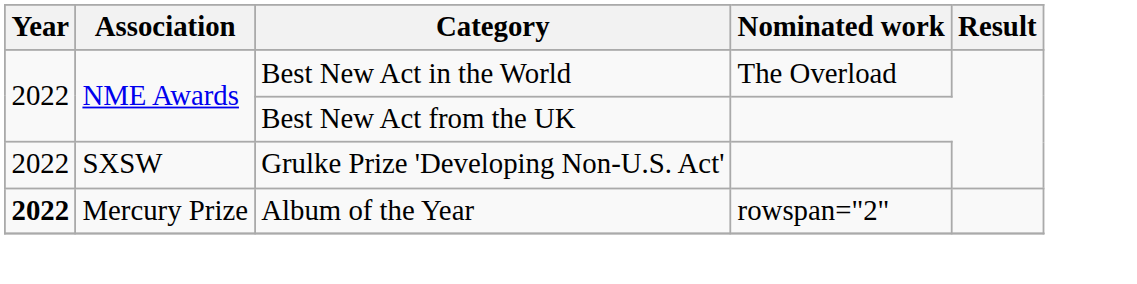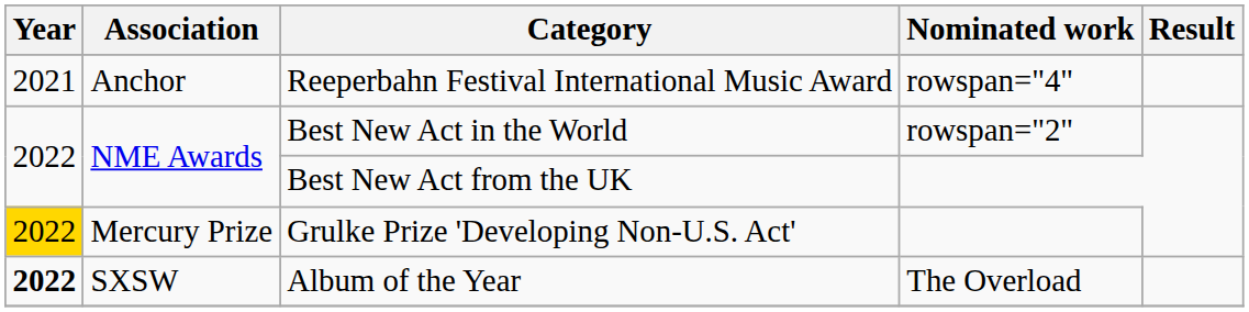+ row: 2021 | Anchor | Reeperbahn Festival International Music Award | rowspan="4"
Best New Act in the World | Nominated work: The Overload -> rowspan="2"
Grulke Prize 'Developing Non-U.S. Act' | Year: no background -> gold background
Grulke Prize 'Developing Non-U.S. Act' | Association: SXSW -> Mercury Prize
Album of the Year | Association: Mercury Prize -> SXSW
Album of the Year | Nominated work: rowspan="2" -> The Overload
